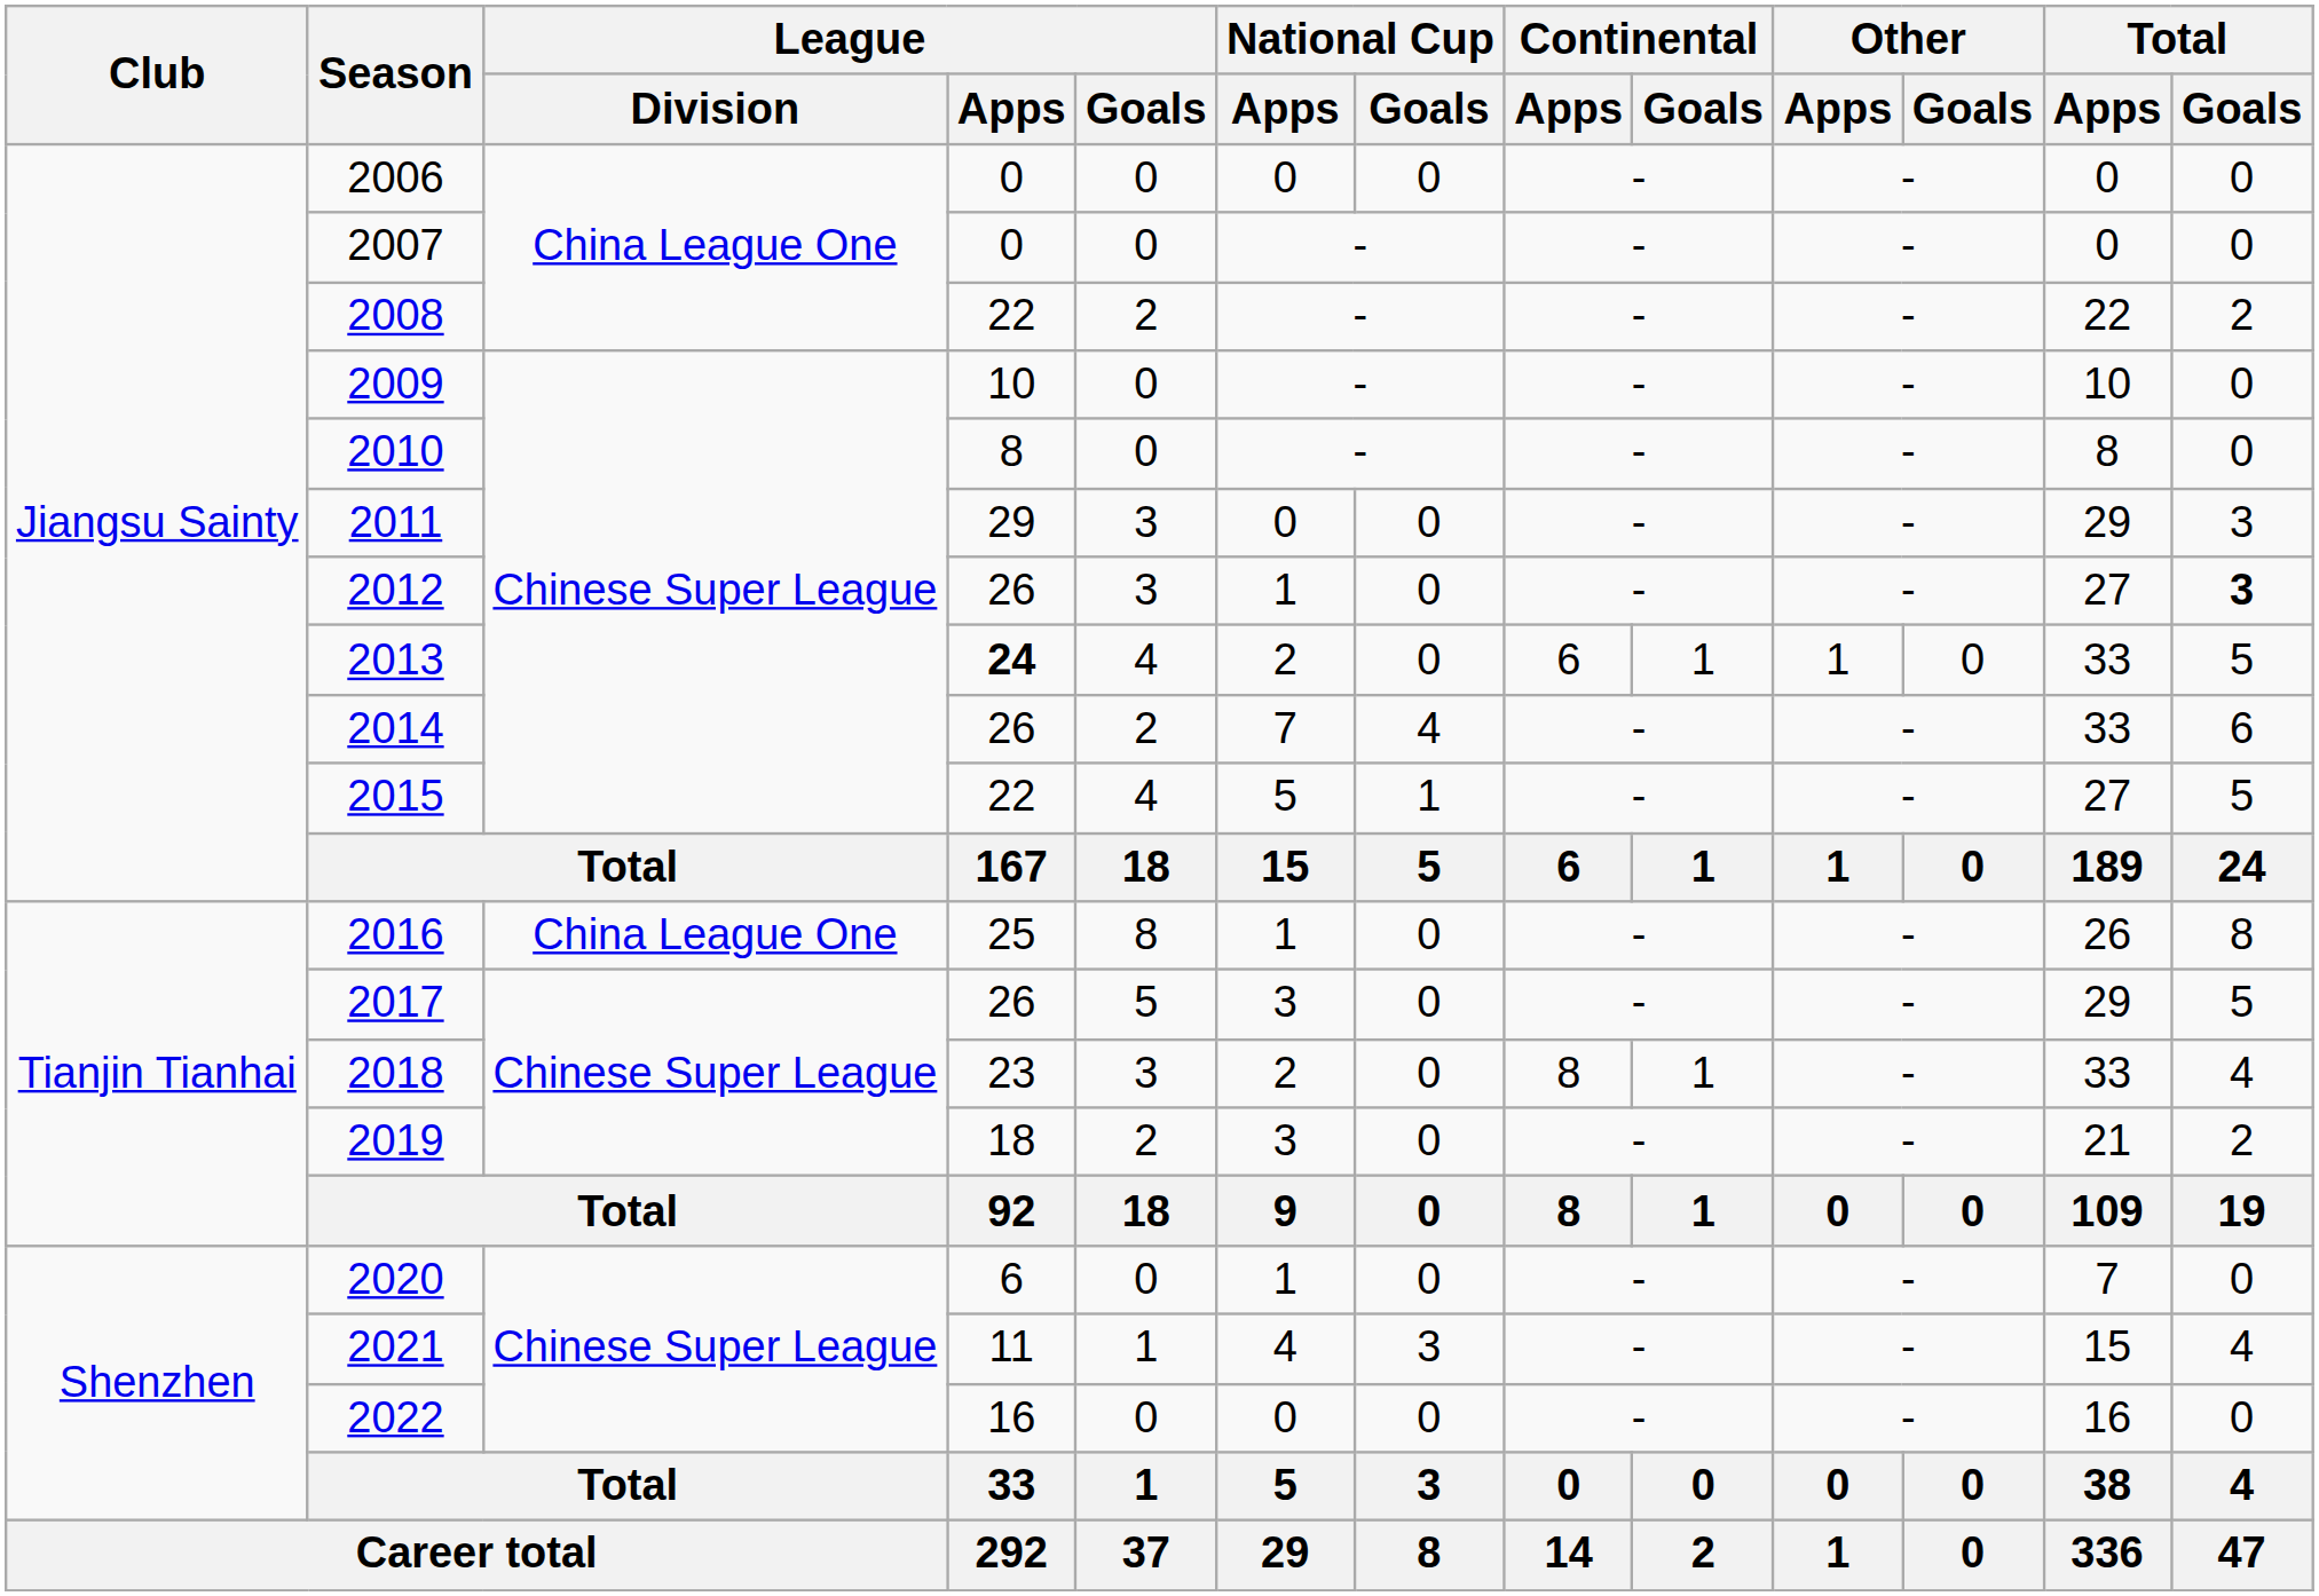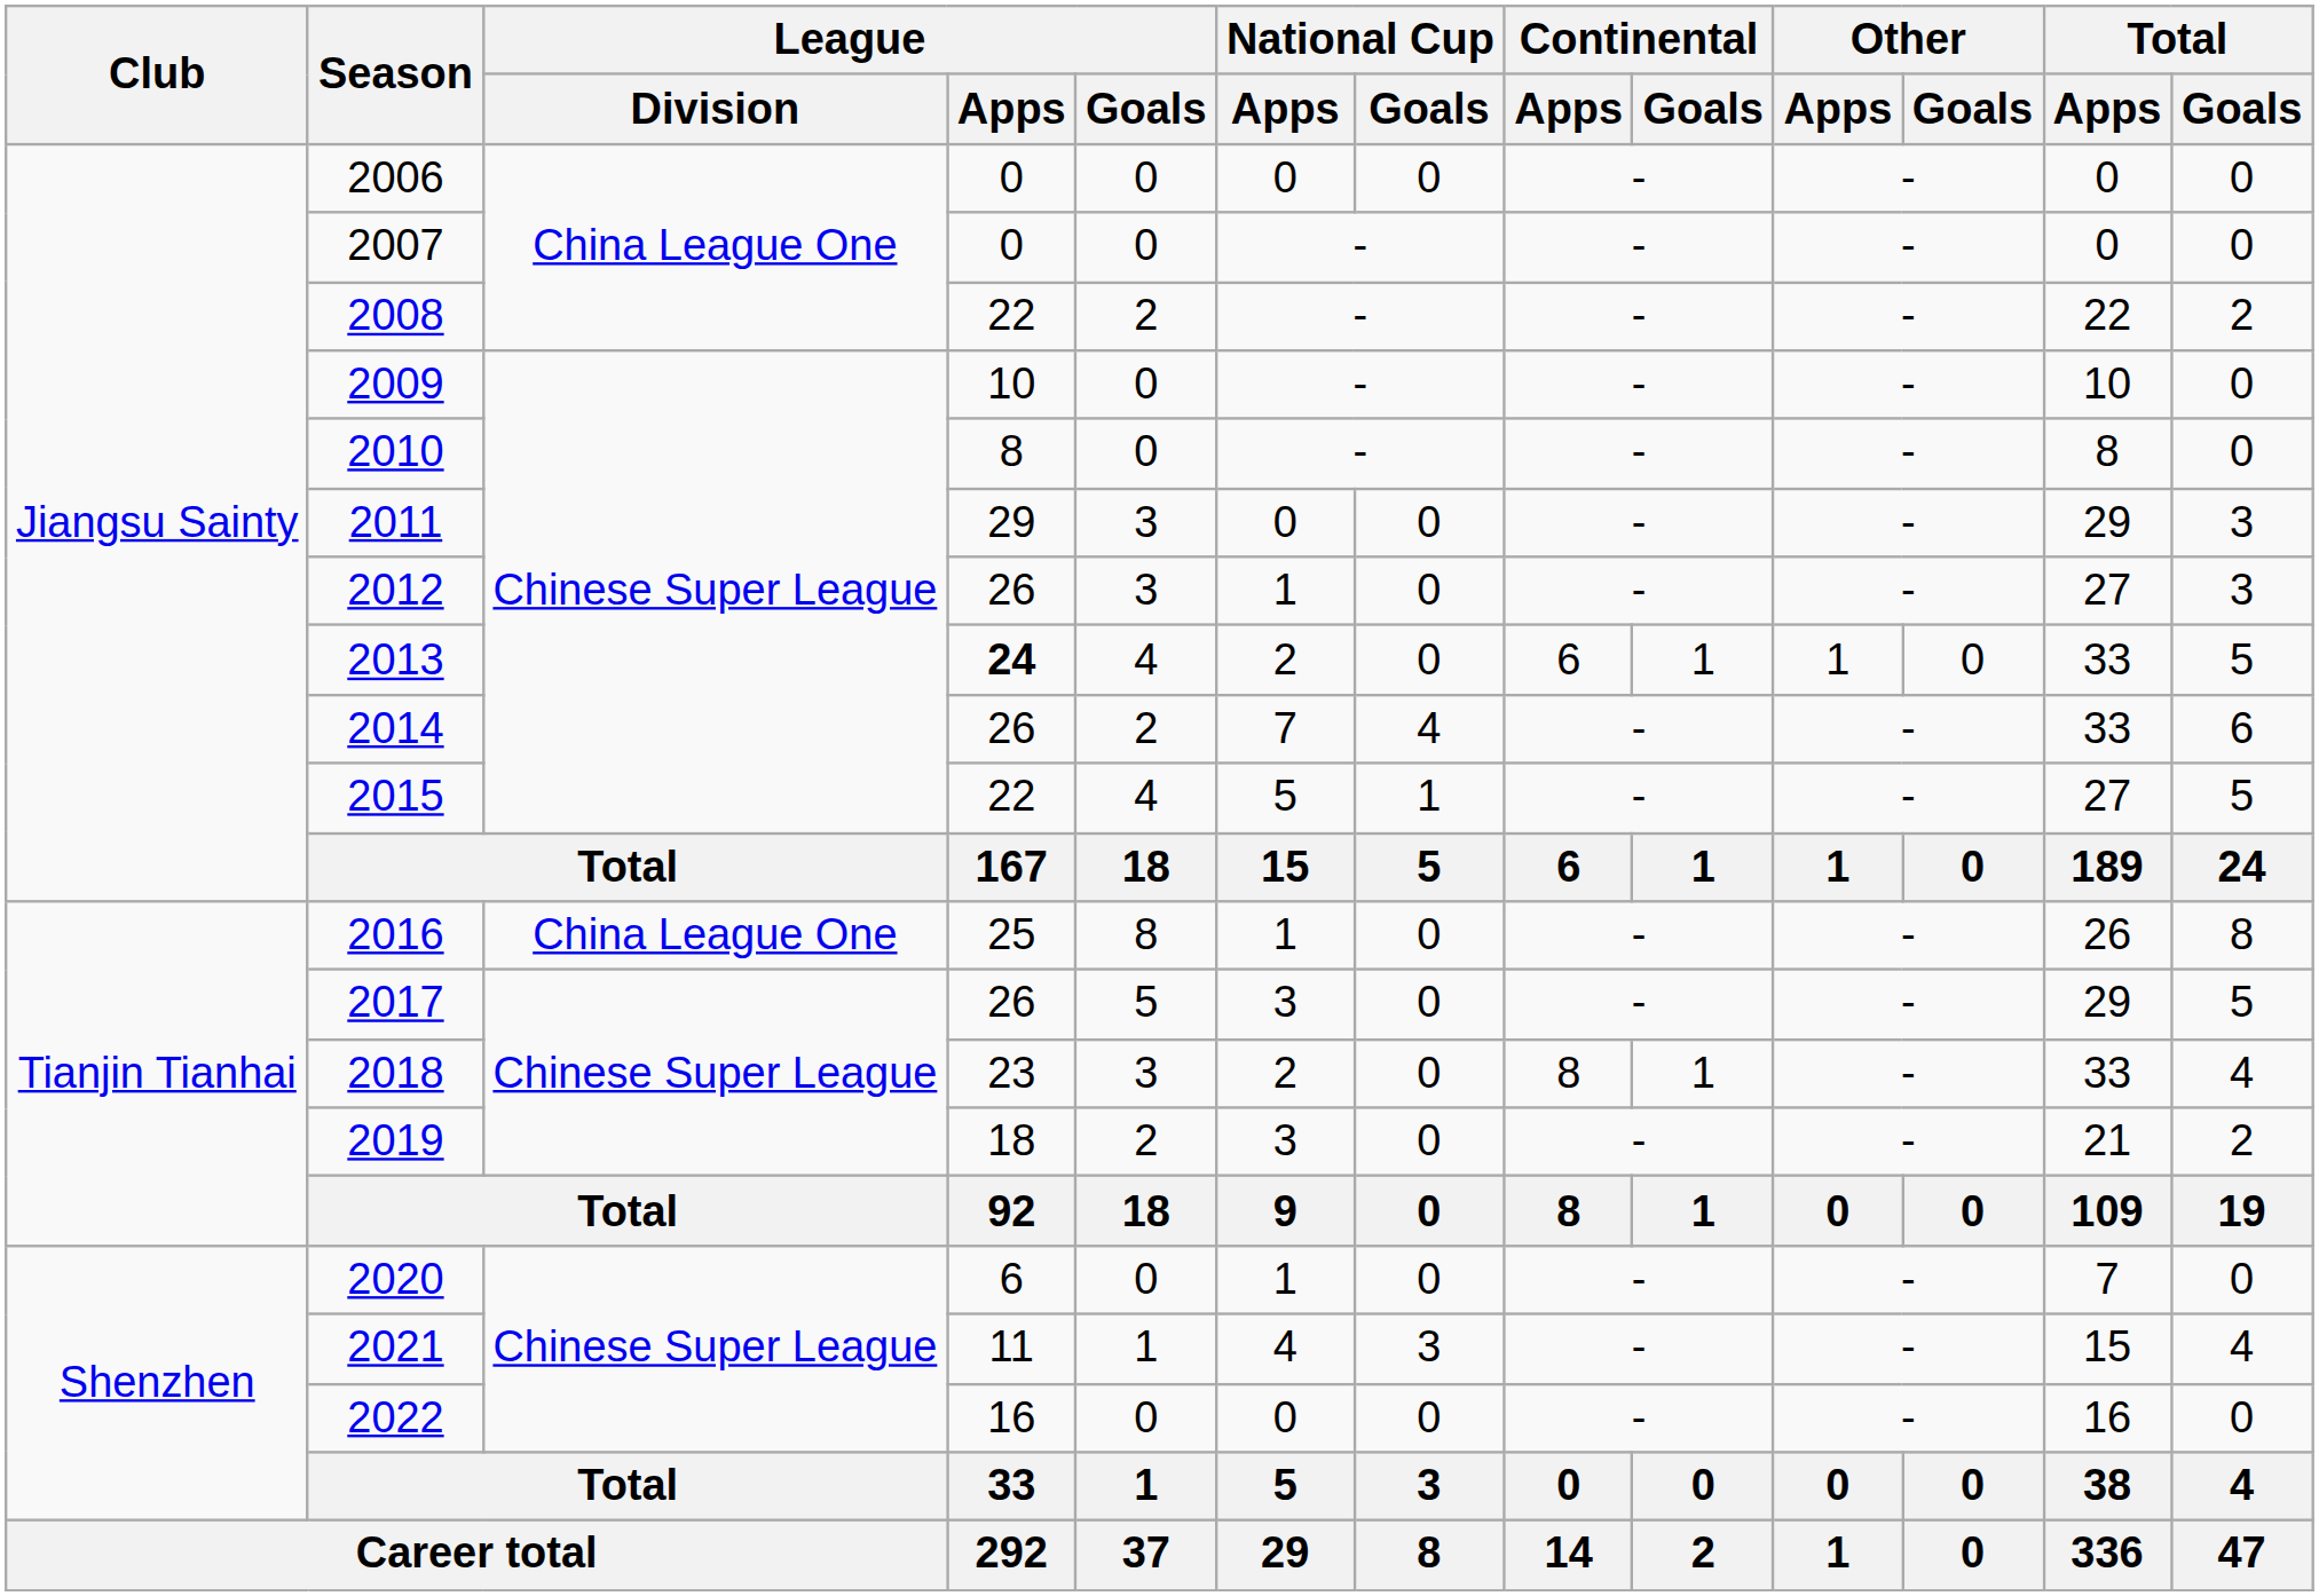2012 | Total / Goals: bold -> normal
